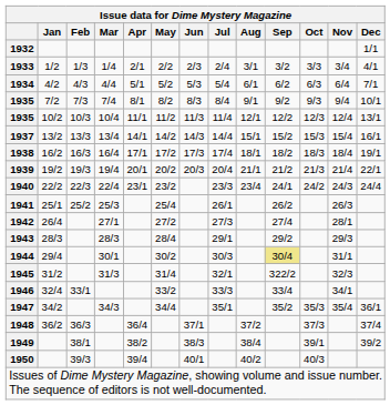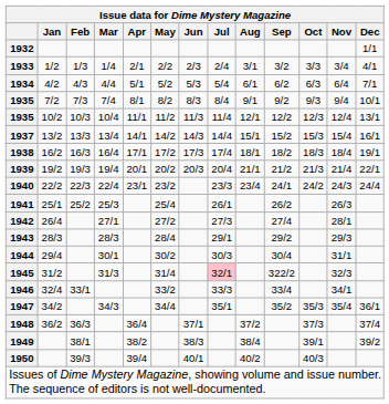1944 | Sep: khaki background -> no background
1945 | Jul: no background -> pink background
